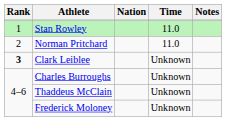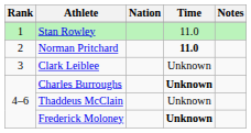Norman Pritchard | Time: normal -> bold
Clark Leiblee | Rank: bold -> normal
Charles Burroughs | Time: normal -> bold
Frederick Moloney | Time: normal -> bold
